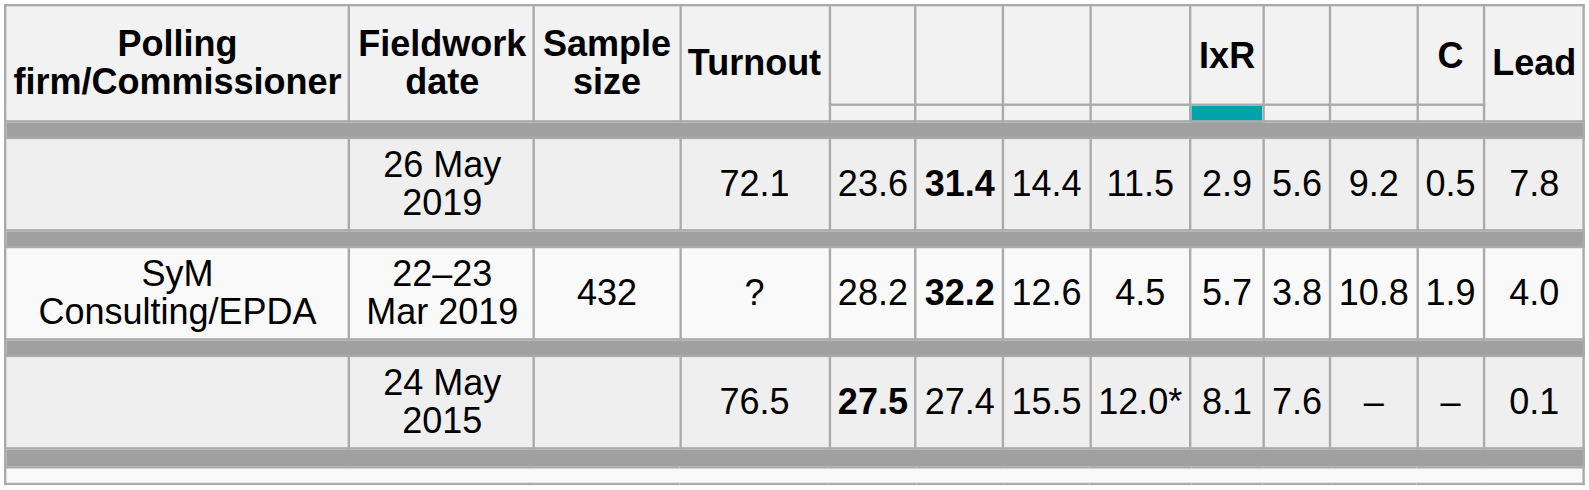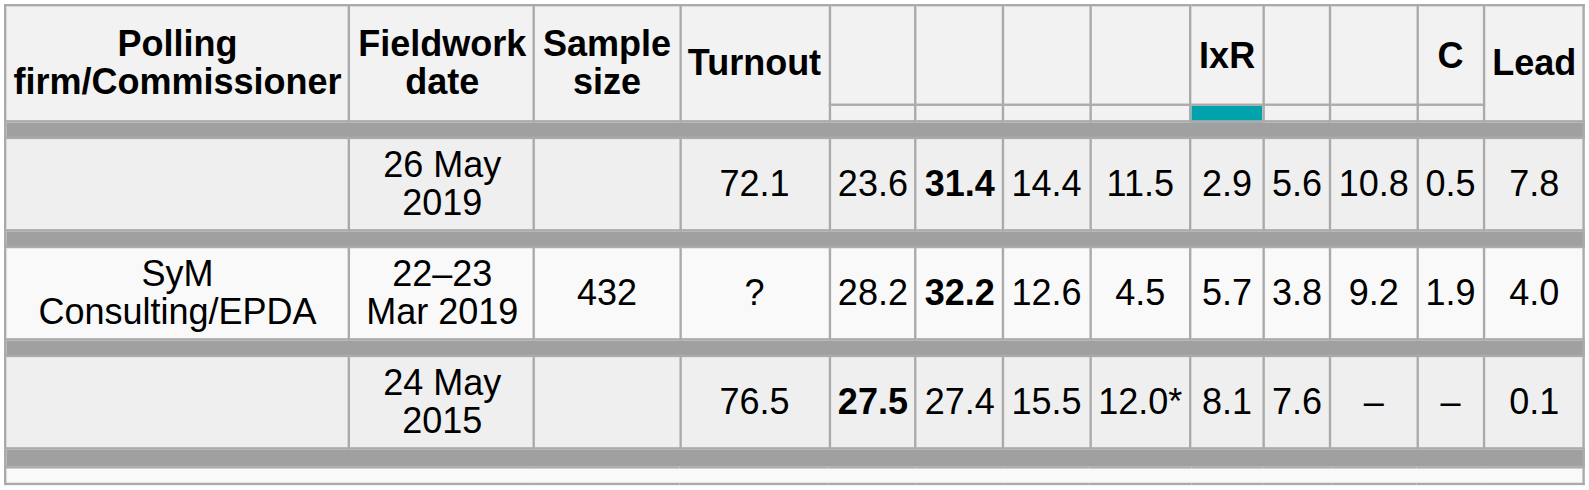26 May 2019 | column 11: 9.2 -> 10.8
22–23 Mar 2019 | column 11: 10.8 -> 9.2
